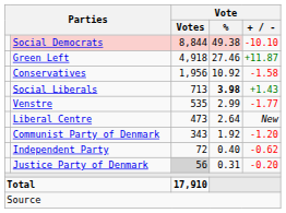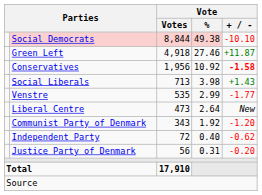Conservatives | Vote / + / -: normal -> bold
Social Liberals | Vote / %: bold -> normal
Justice Party of Denmark | Vote / Votes: lightgrey background -> no background
